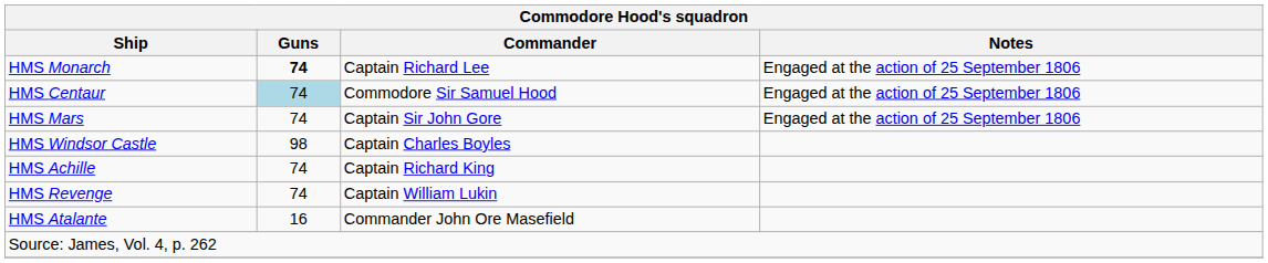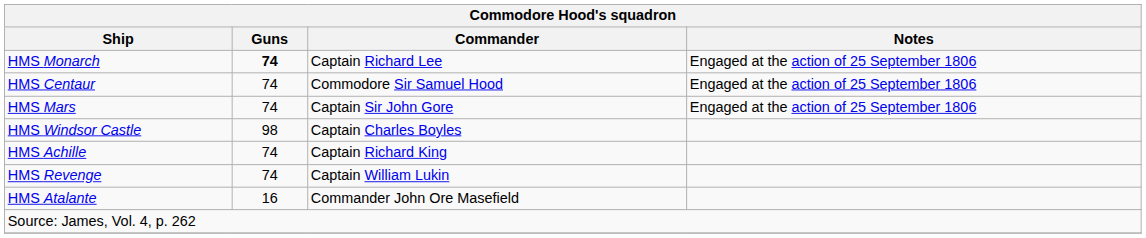HMS Centaur | Guns: lightblue background -> no background
